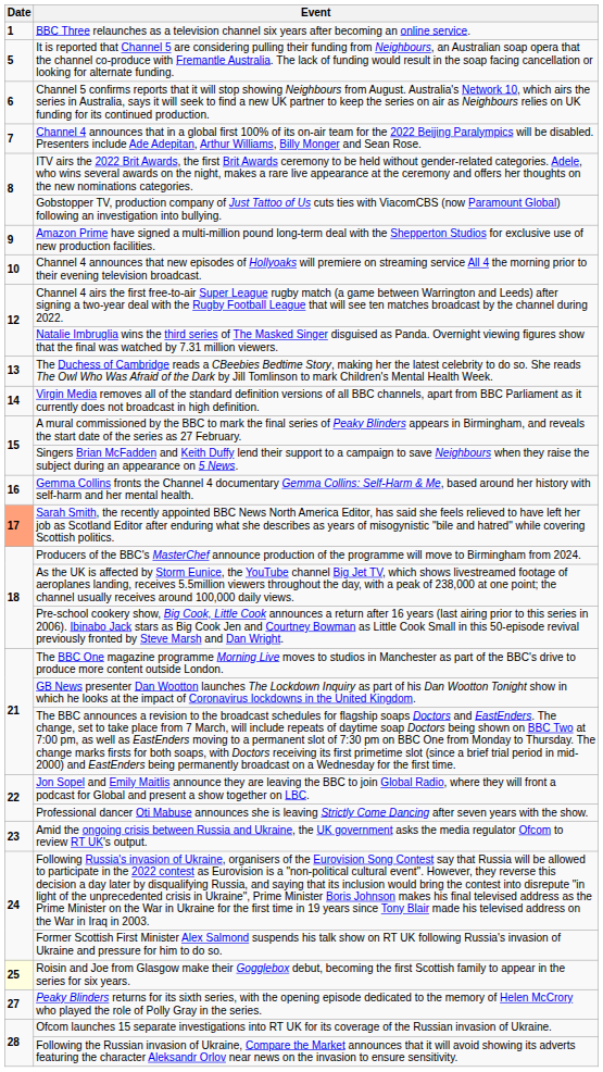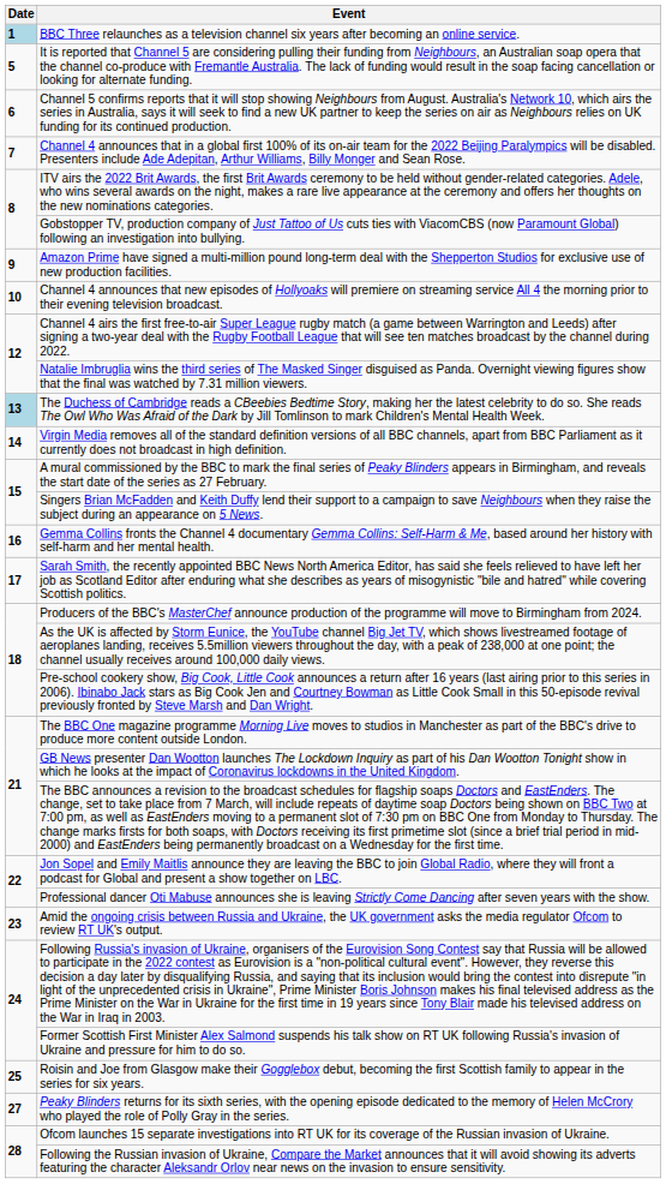row 2 | Date: no background -> lightblue background
row 12 | Date: no background -> lightblue background
row 17 | Date: lightsalmon background -> no background
row 29 | Date: lightyellow background -> no background
